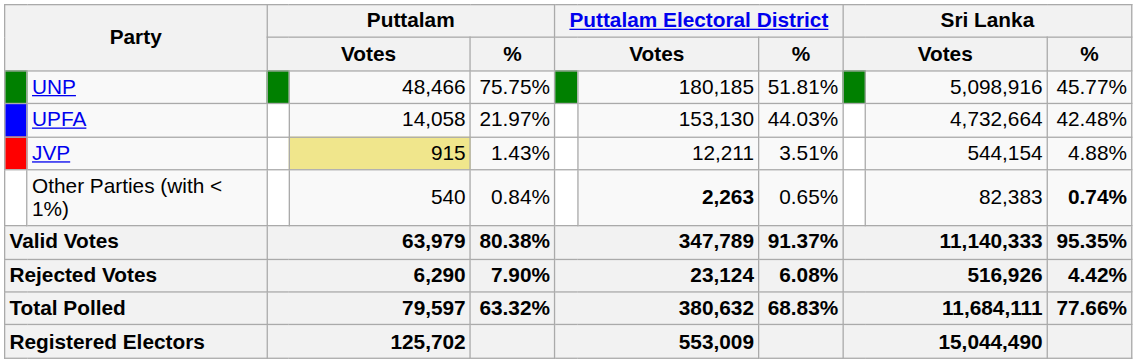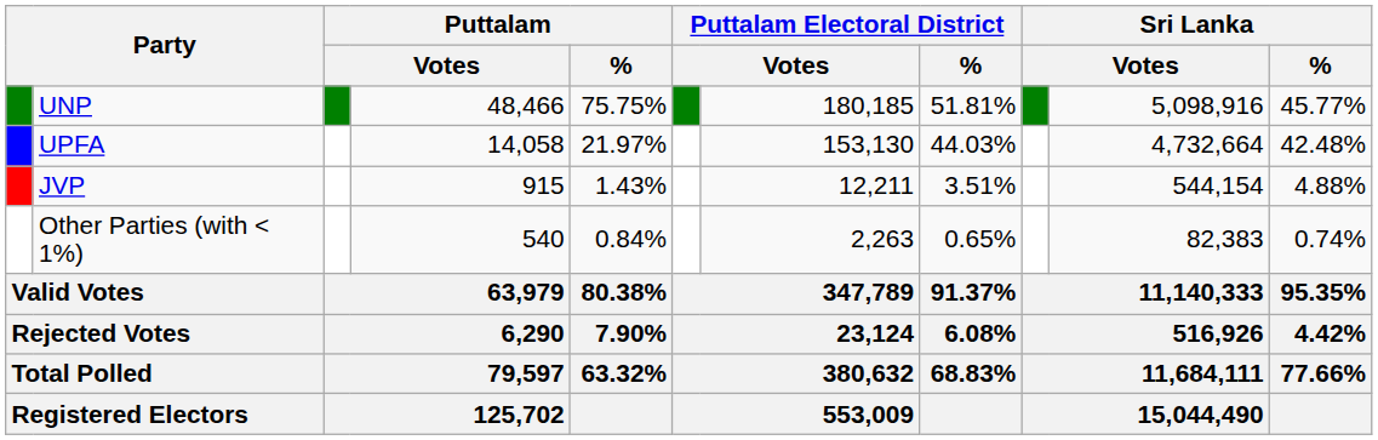JVP | column 4: khaki background -> no background
Other Parties (with < 1%) | column 7: bold -> normal
Other Parties (with < 1%) | Sri Lanka / %: bold -> normal
